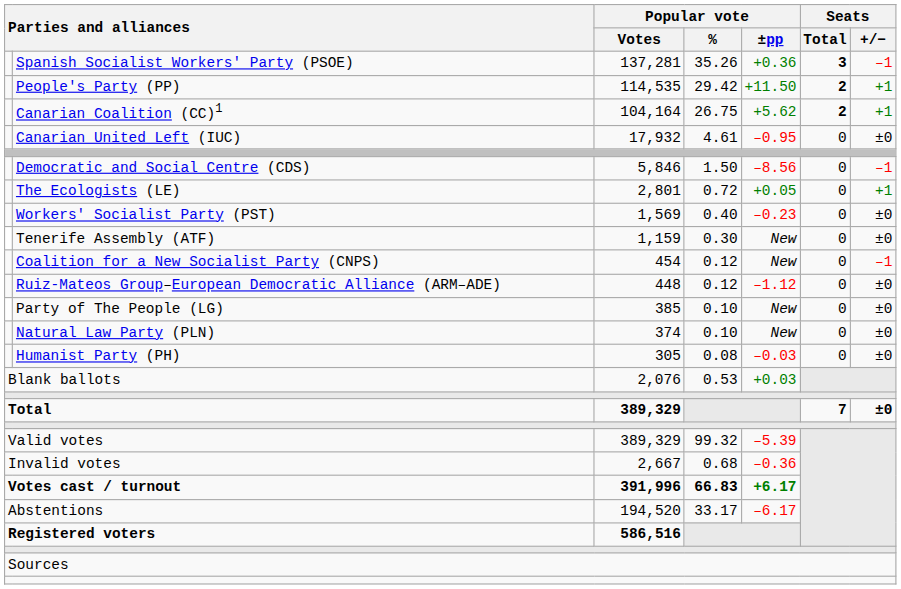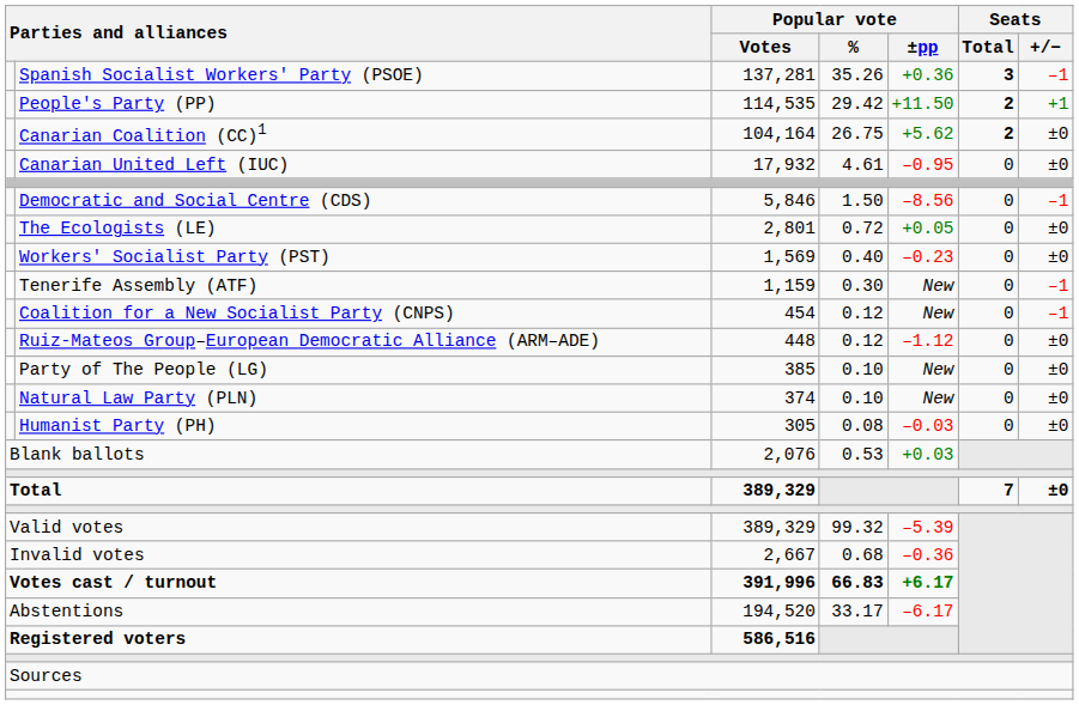Canarian Coalition (CC)1 | Seats / +/−: +1 -> ±0
The Ecologists (LE) | Seats / +/−: +1 -> ±0
Tenerife Assembly (ATF) | Seats / +/−: ±0 -> –1
